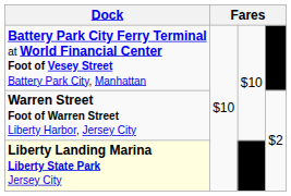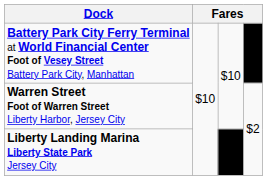Liberty Landing Marina Liberty State Park Jersey City | Dock: lightyellow background -> no background
